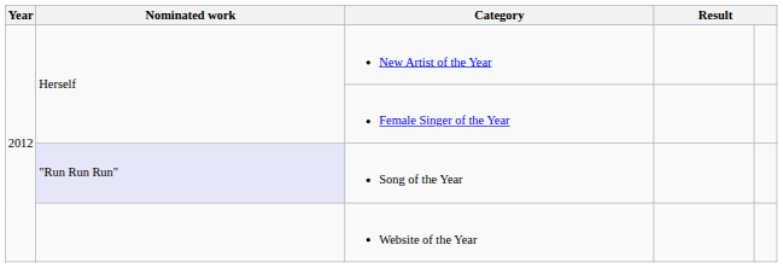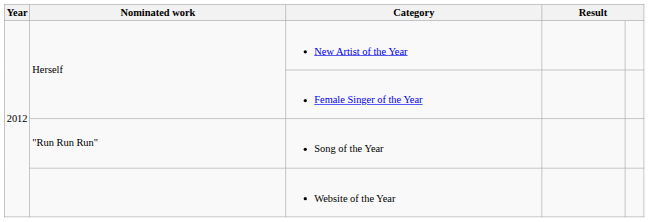Song of the Year | Nominated work: lavender background -> no background
